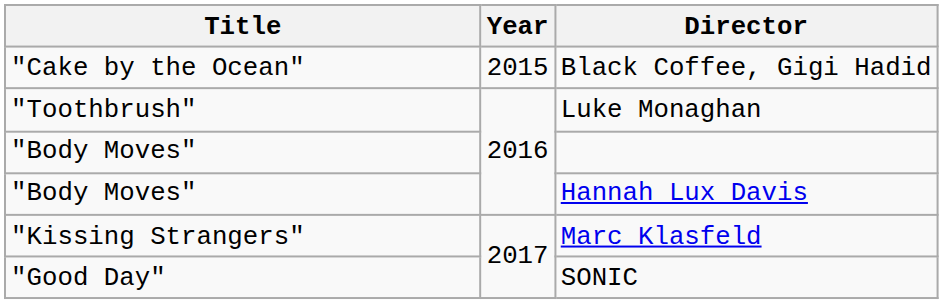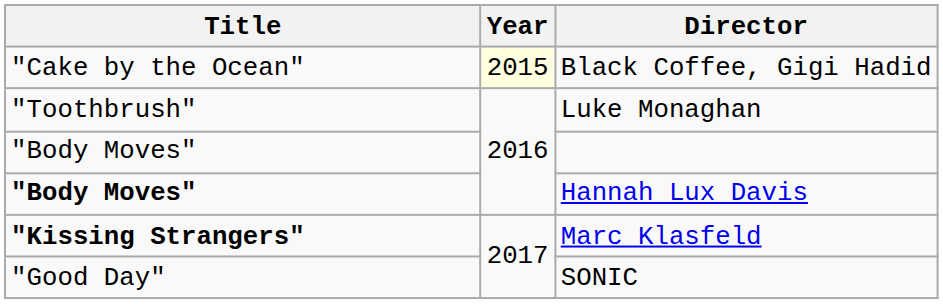Black Coffee, Gigi Hadid | Year: no background -> lightyellow background
Hannah Lux Davis | Title: normal -> bold
Marc Klasfeld | Title: normal -> bold
